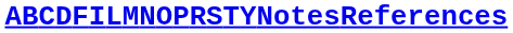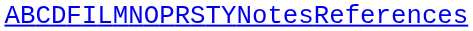row 1 | column 1: bold -> normal
